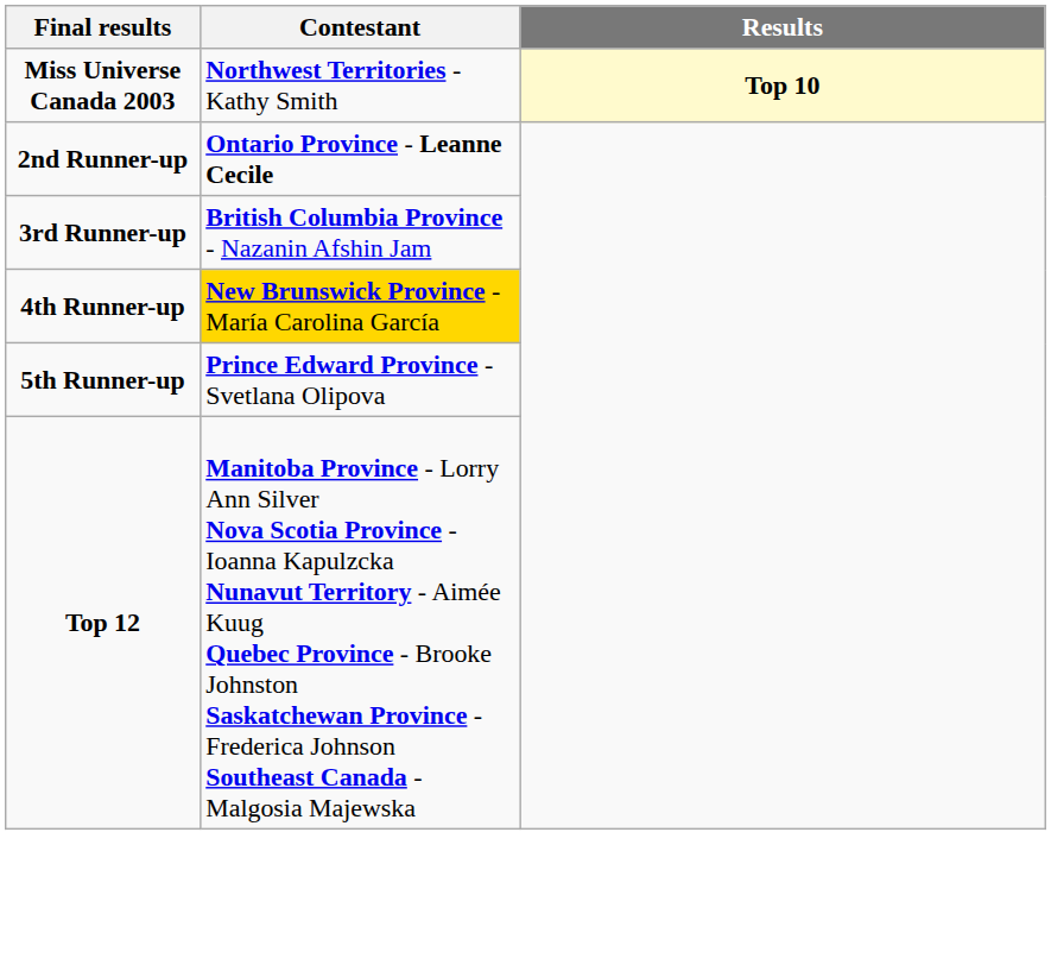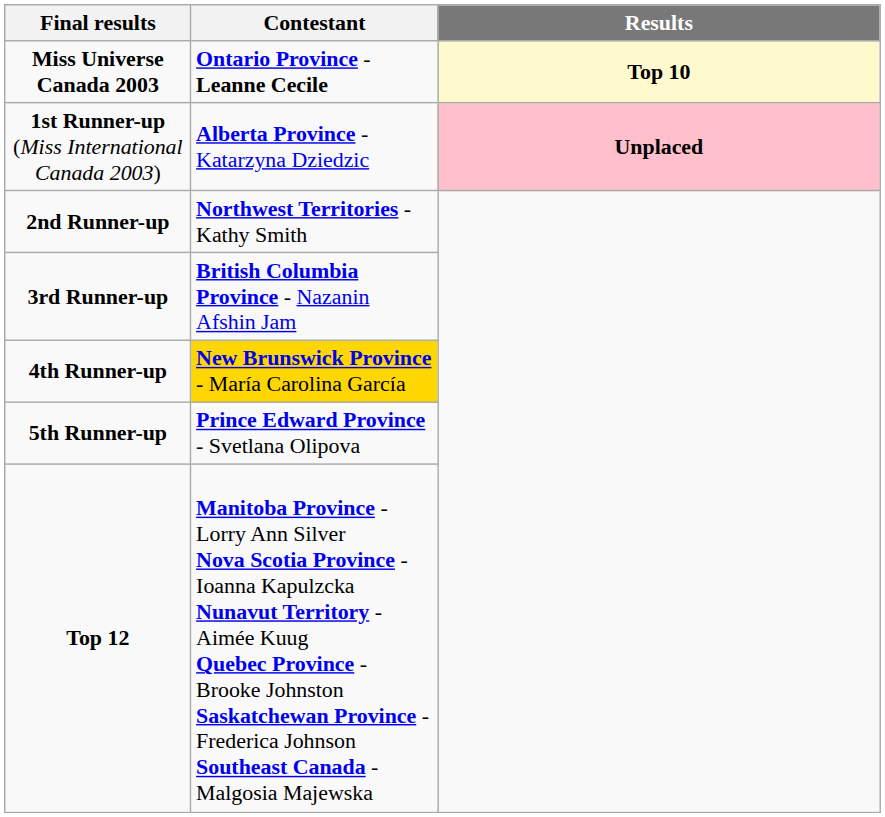Miss Universe Canada 2003 | Contestant: Northwest Territories - Kathy Smith -> Ontario Province - Leanne Cecile
+ row: 1st Runner-up (Miss International Canada 2003) | Alberta Province - Katarzyna Dziedzic | Unplaced
2nd Runner-up | Contestant: Ontario Province - Leanne Cecile -> Northwest Territories - Kathy Smith
